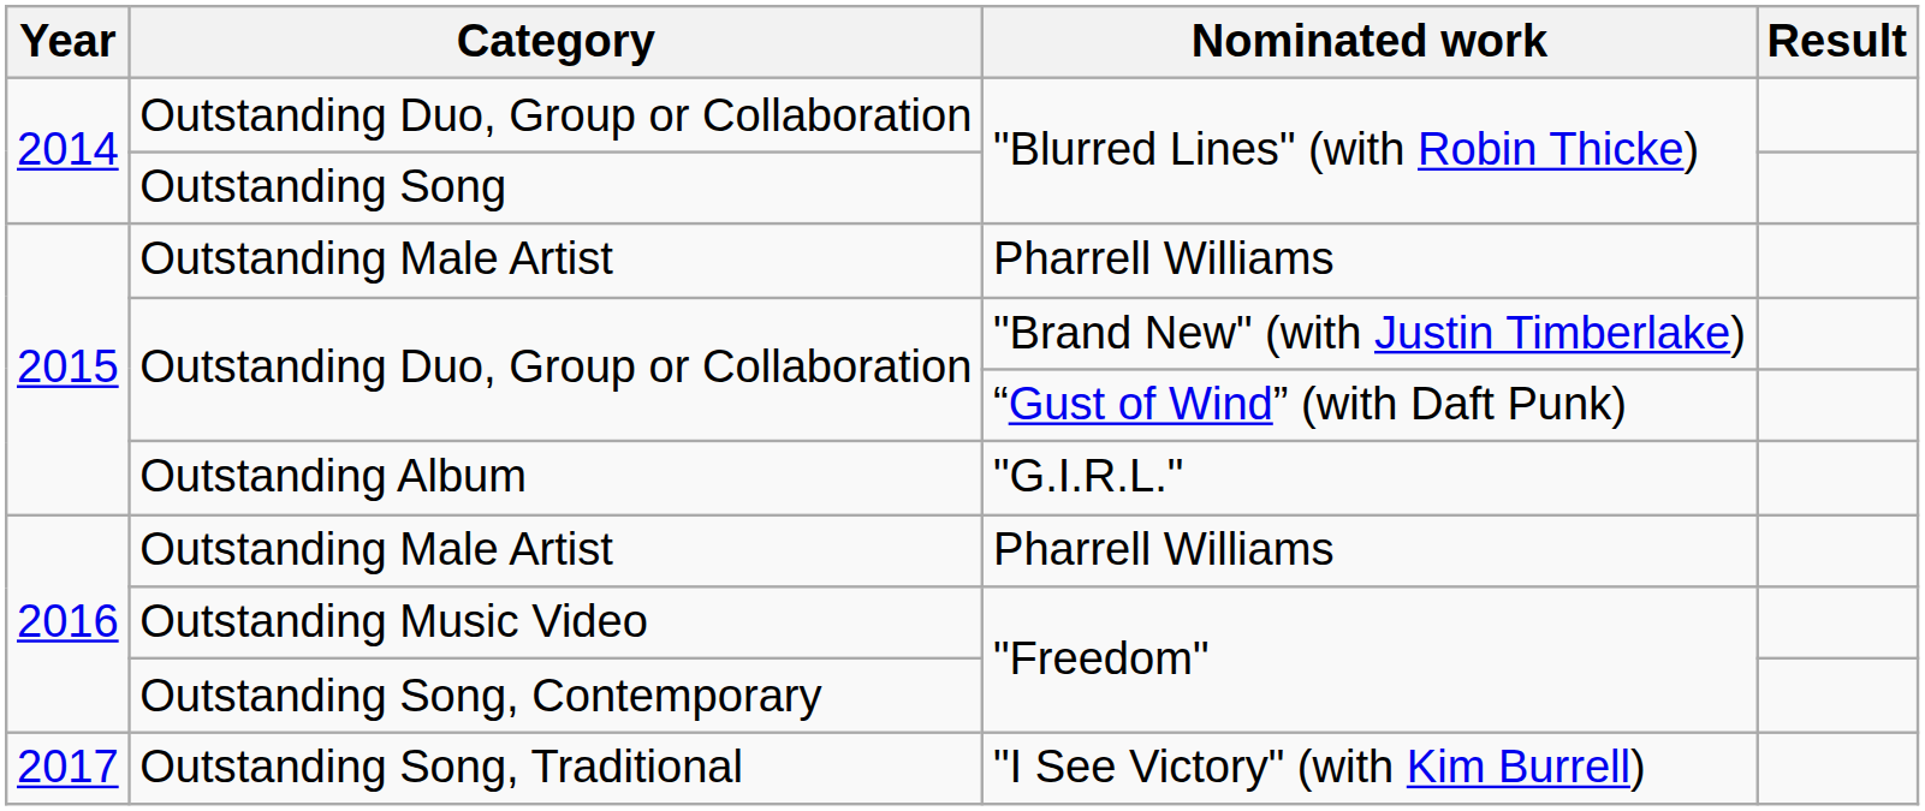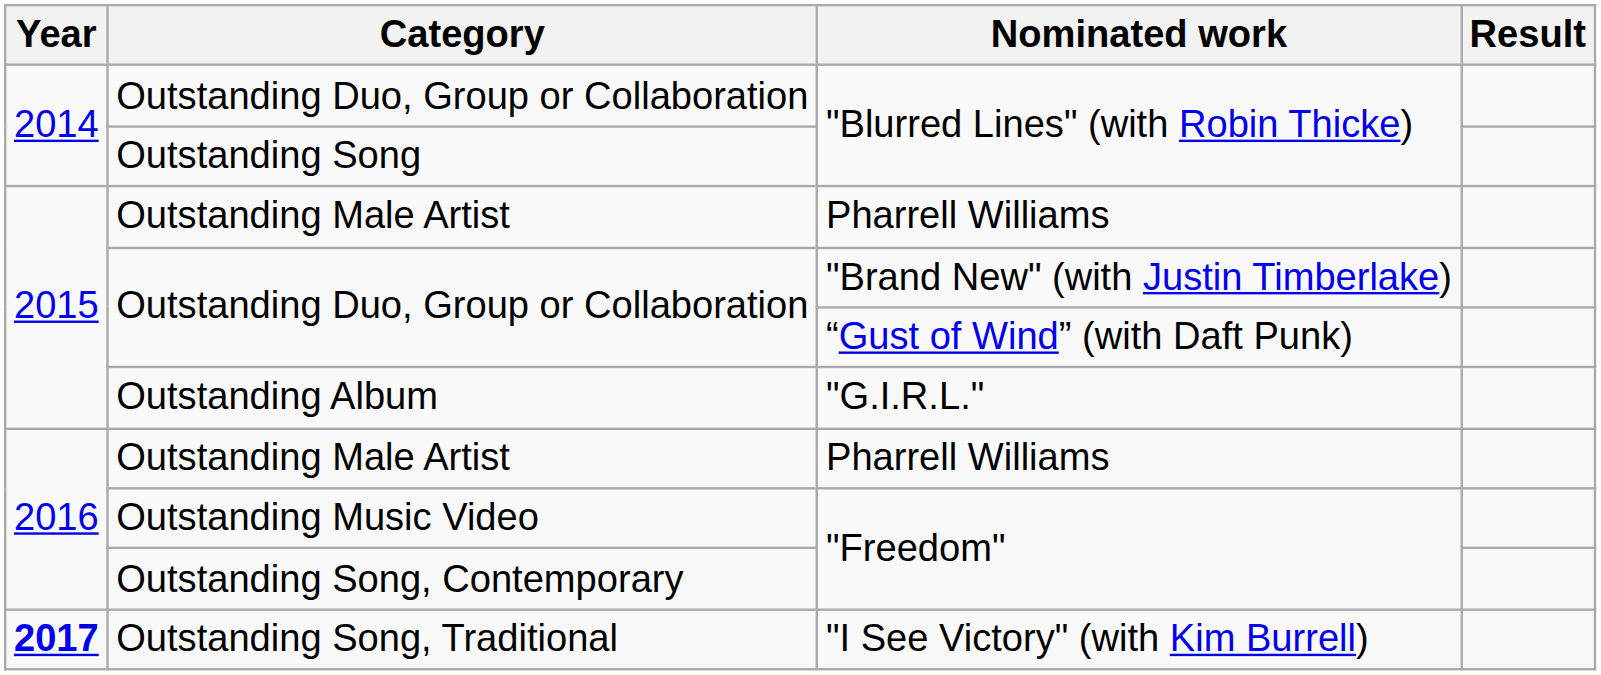Outstanding Song, Traditional | Year: normal -> bold
